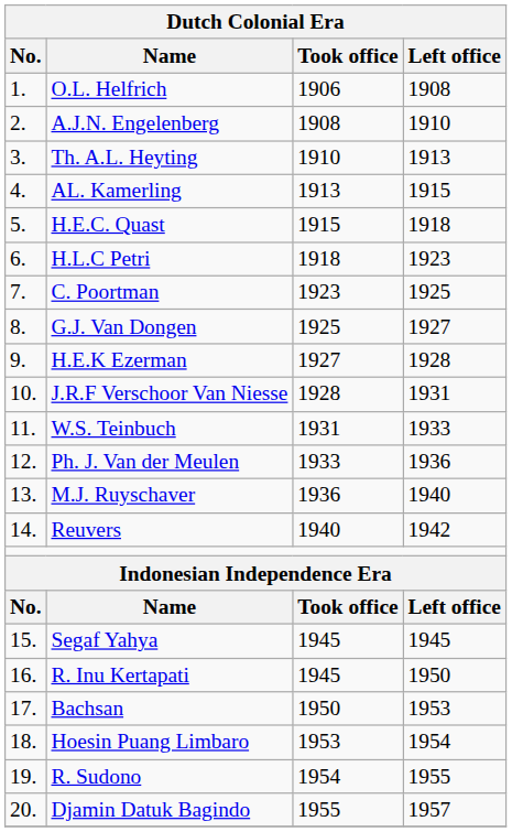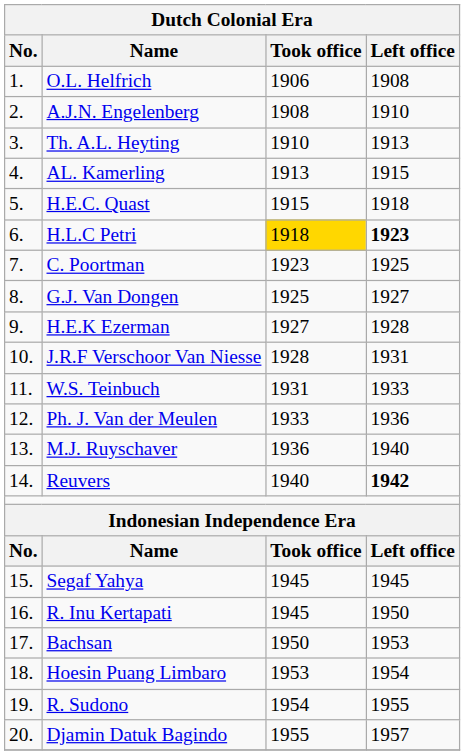H.L.C Petri | Took office: no background -> gold background
H.L.C Petri | Left office: normal -> bold
Reuvers | Left office: normal -> bold
